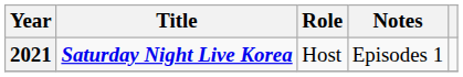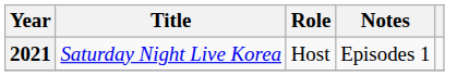2021 | Title: bold -> normal
